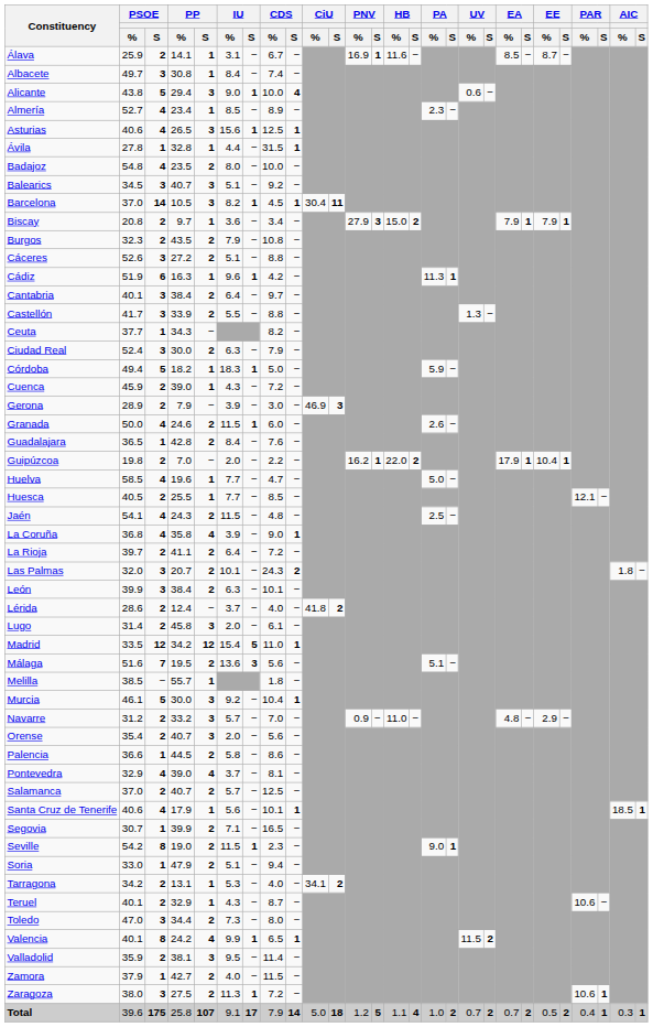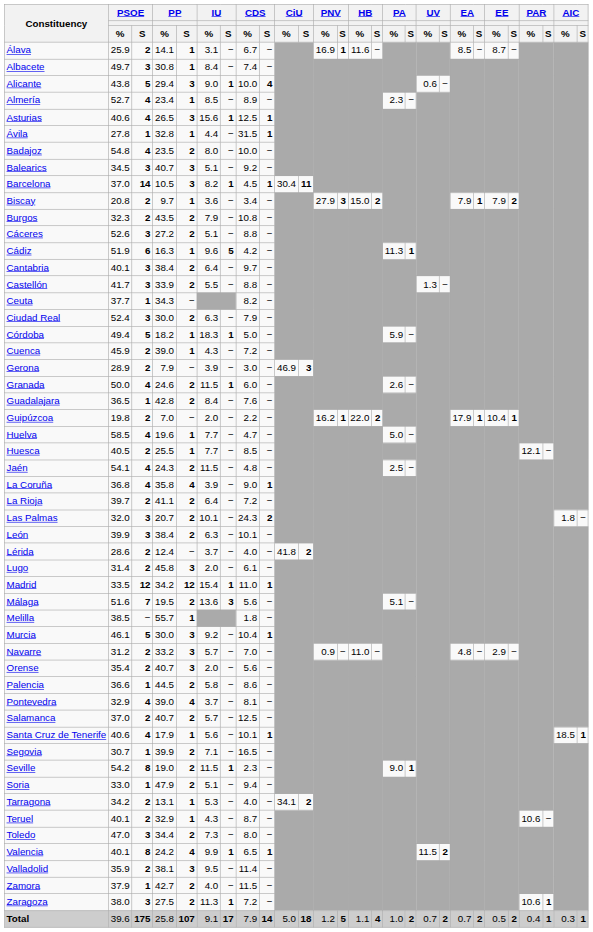Biscay | EE / S: 1 -> 2
Cádiz | IU / S: 1 -> 5
Madrid | IU / S: 5 -> 1
